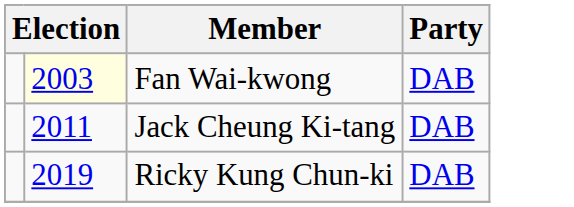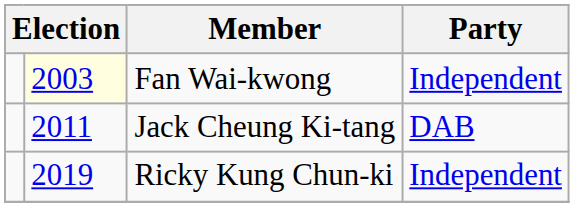Fan Wai-kwong | Party: DAB -> Independent
Ricky Kung Chun-ki | Party: DAB -> Independent
